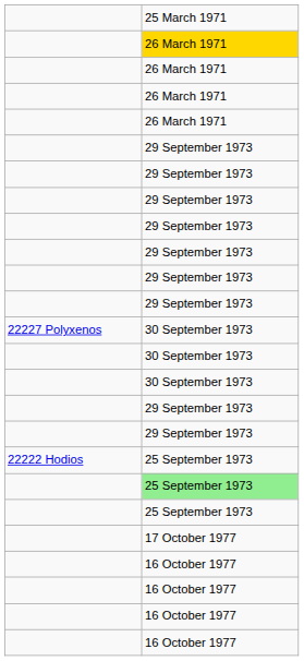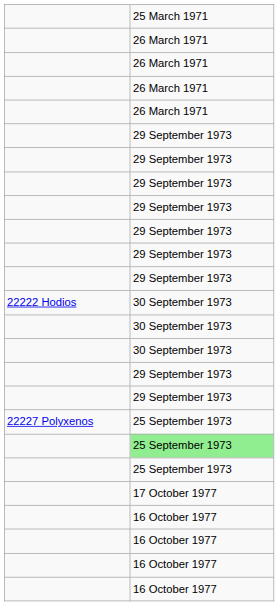row 2 | column 2: gold background -> no background
row 13 | column 1: 22227 Polyxenos -> 22222 Hodios
row 18 | column 1: 22222 Hodios -> 22227 Polyxenos
